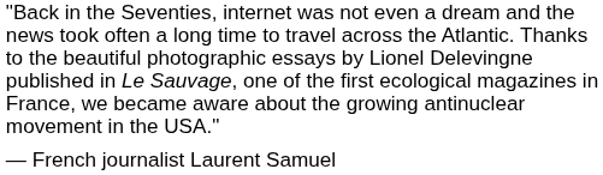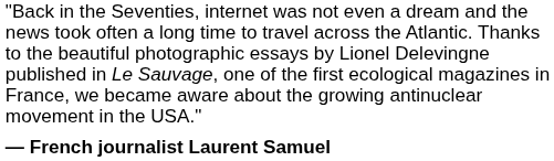row 2 | column 1: normal -> bold
